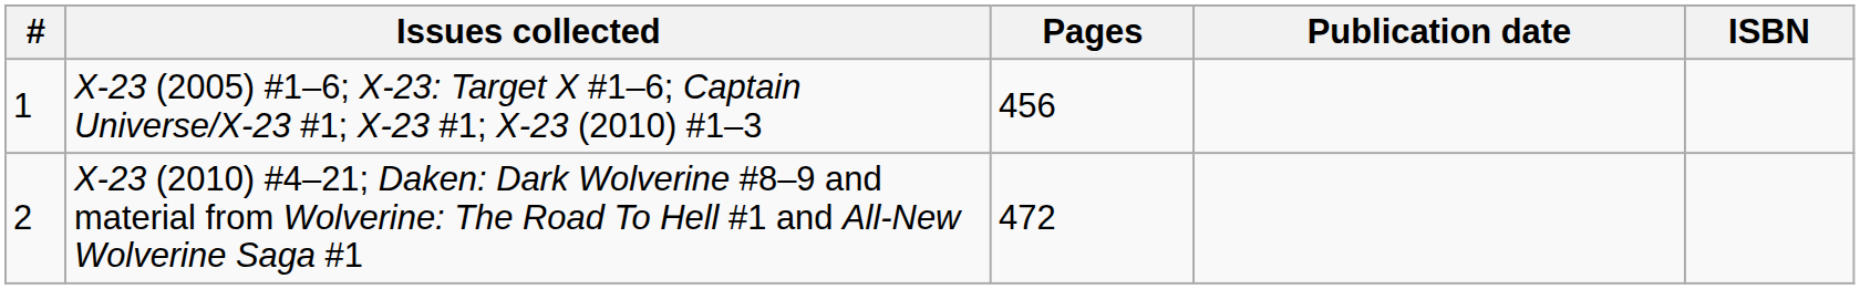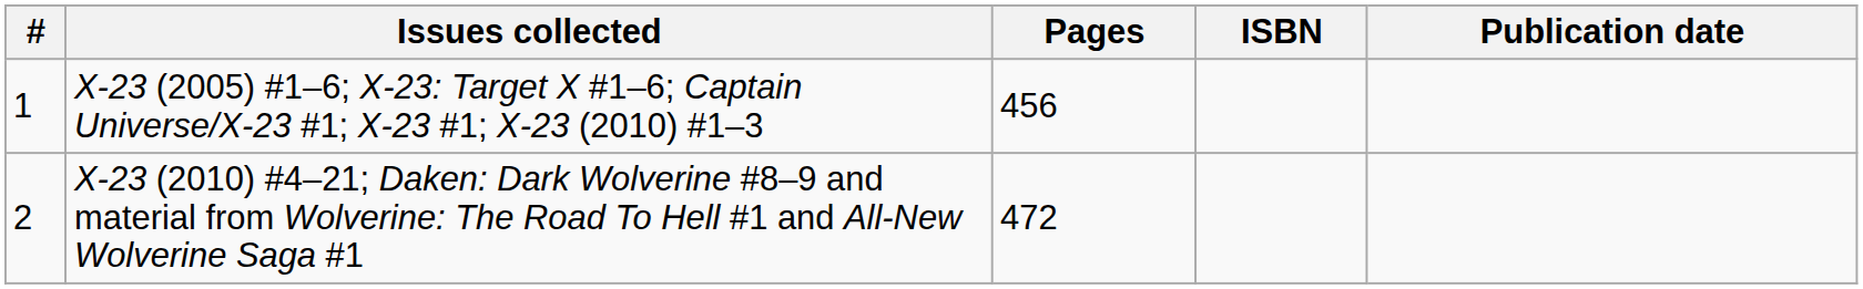columns swapped: Publication date <-> ISBN
